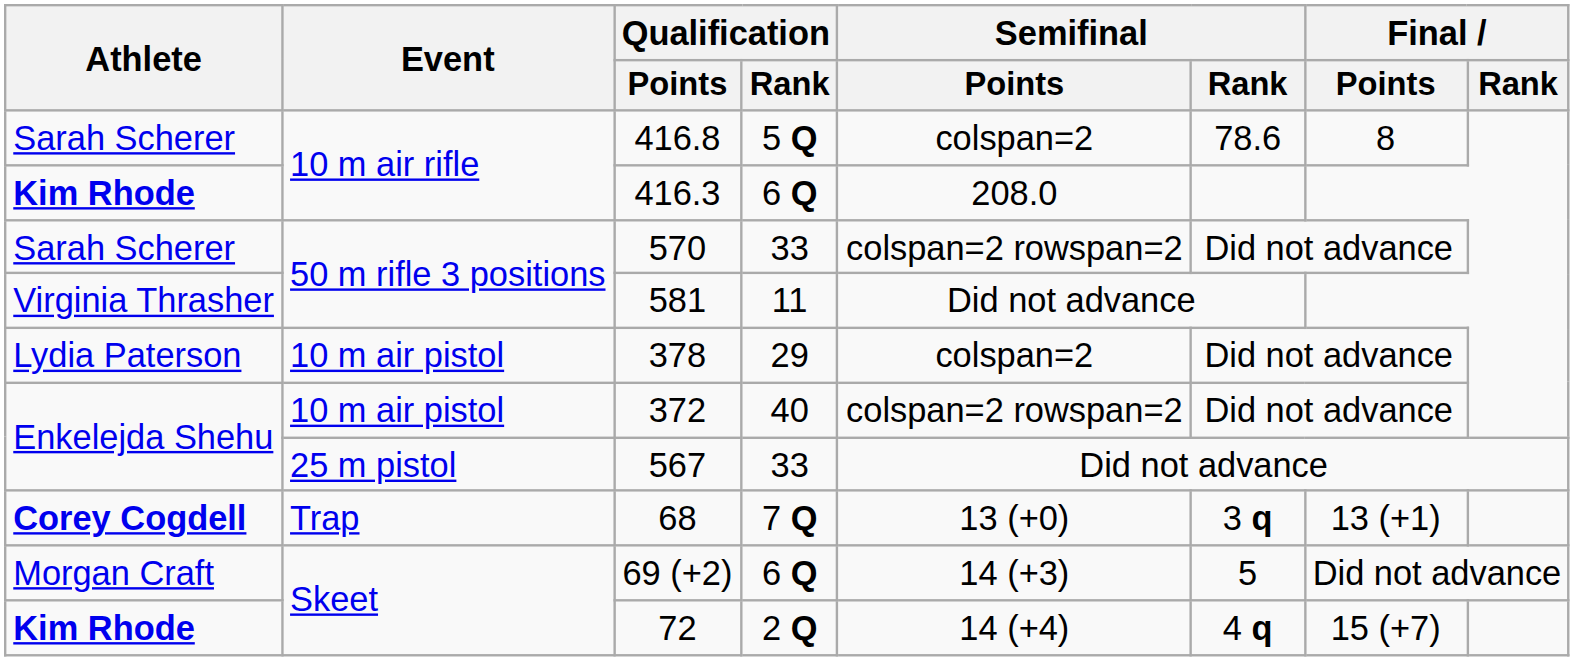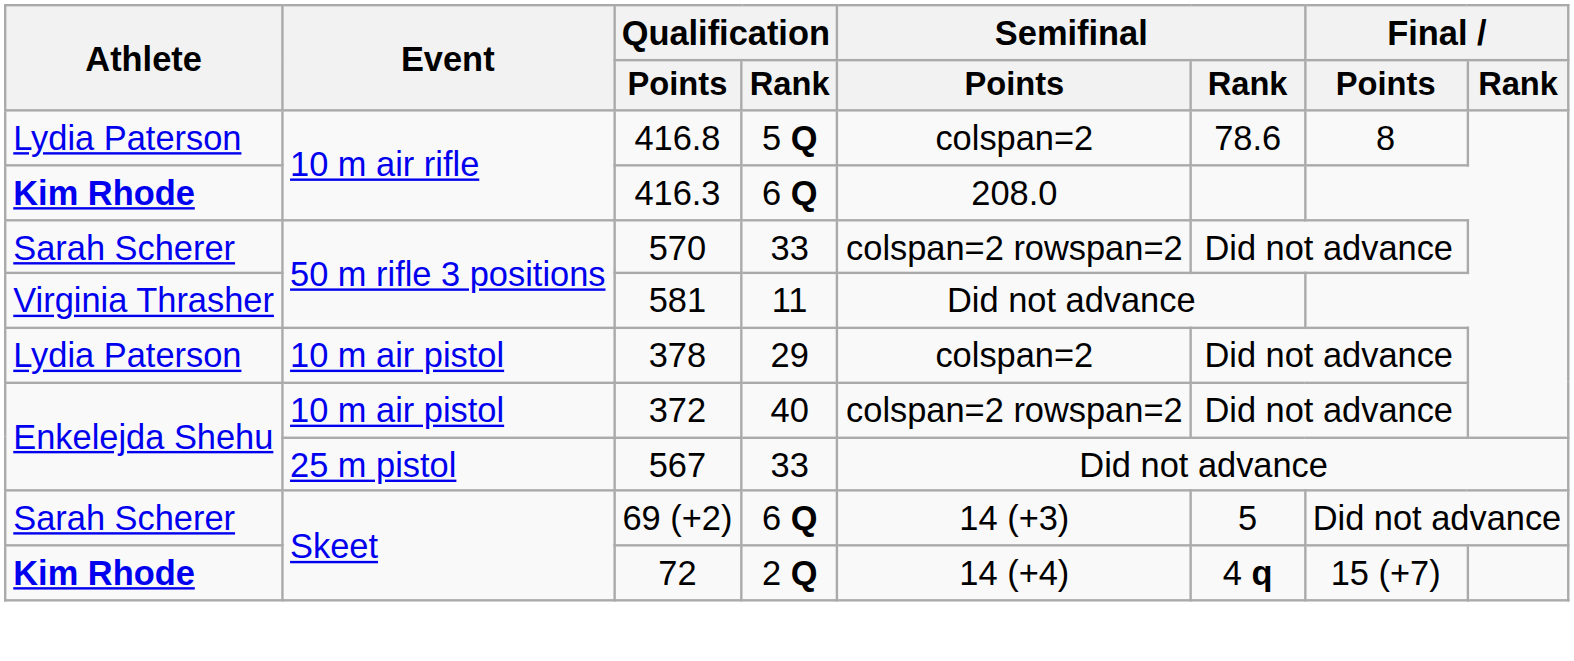416.8 | Athlete: Sarah Scherer -> Lydia Paterson
- row: Corey Cogdell | Trap | 68 | 7 Q | 13 (+0) | 3 q | 13 (+1)
69 (+2) | Athlete: Morgan Craft -> Sarah Scherer
